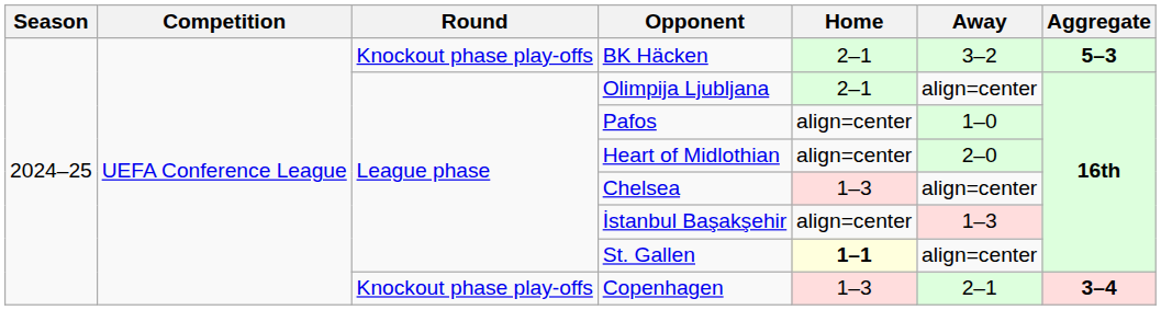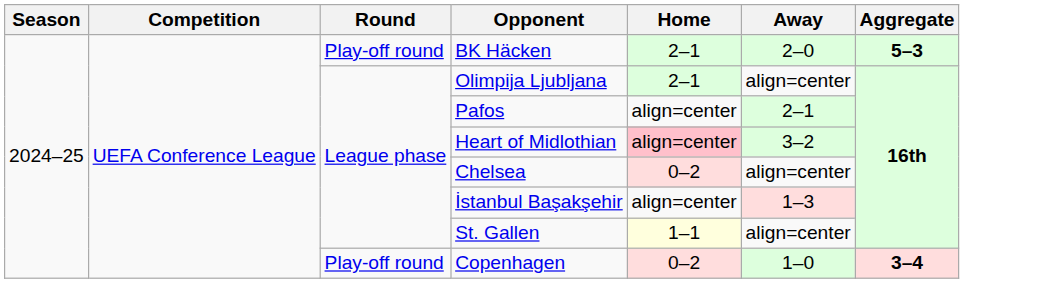BK Häcken | Round: Knockout phase play-offs -> Play-off round
BK Häcken | Away: 3–2 -> 2–0
Pafos | Away: 1–0 -> 2–1
Heart of Midlothian | Home: no background -> pink background
Heart of Midlothian | Away: 2–0 -> 3–2
Chelsea | Home: 1–3 -> 0–2
St. Gallen | Home: bold -> normal
Copenhagen | Round: Knockout phase play-offs -> Play-off round
Copenhagen | Home: 1–3 -> 0–2
Copenhagen | Away: 2–1 -> 1–0
